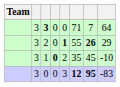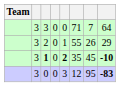row 2 | column 3: bold -> normal
row 3 | column 5: bold -> normal
row 3 | column 7: bold -> normal
row 4 | column 3: normal -> bold
row 4 | column 4: bold -> normal
row 4 | column 5: normal -> bold
row 4 | column 8: normal -> bold
row 5 | column 6: bold -> normal
row 5 | column 7: bold -> normal
row 5 | column 8: normal -> bold
